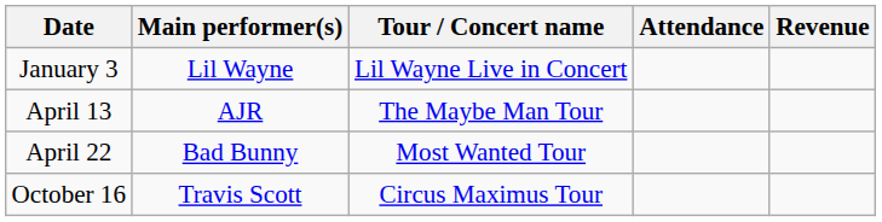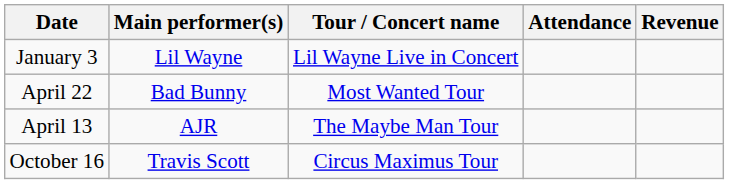rows swapped: April 13 <-> April 22
